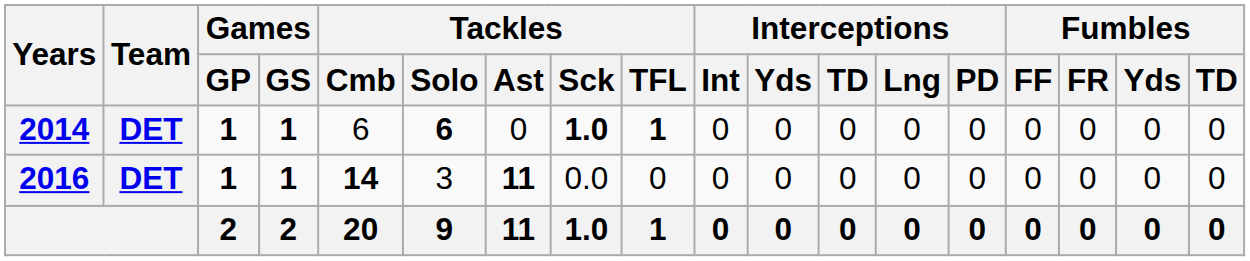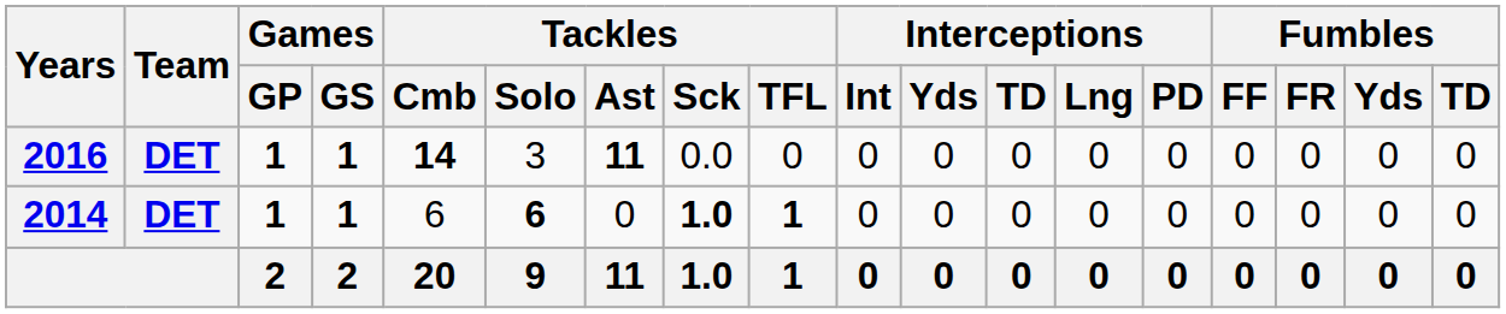rows swapped: 2014 <-> 2016
